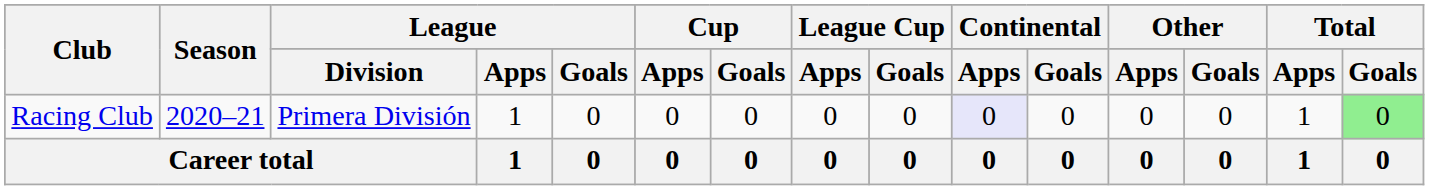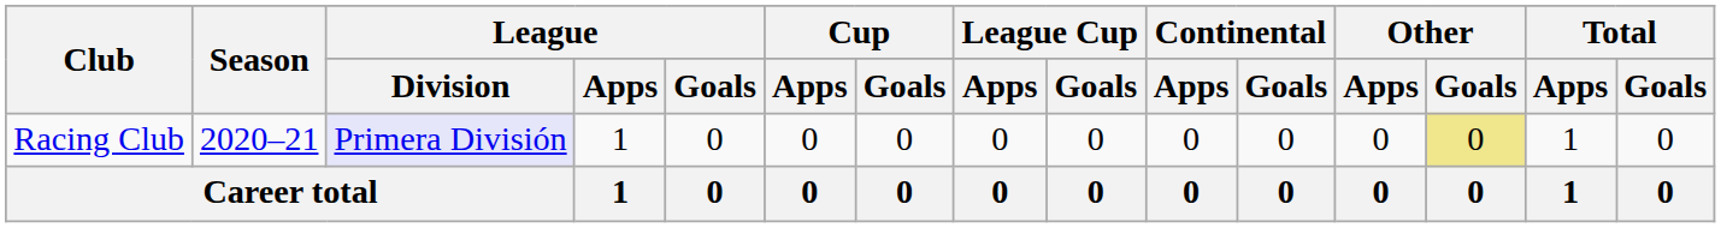Racing Club | League / Division: no background -> lavender background
Racing Club | Continental / Apps: lavender background -> no background
Racing Club | Other / Goals: no background -> khaki background
Racing Club | Total / Goals: lightgreen background -> no background
